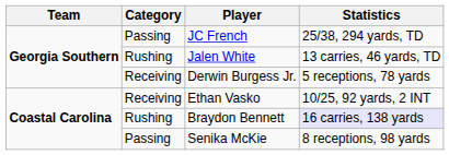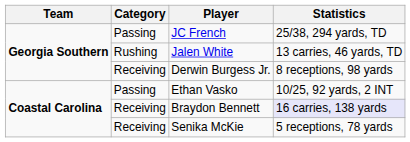Derwin Burgess Jr. | Statistics: 5 receptions, 78 yards -> 8 receptions, 98 yards
Ethan Vasko | Category: Receiving -> Passing
Braydon Bennett | Category: Rushing -> Receiving
Senika McKie | Category: Passing -> Receiving
Senika McKie | Statistics: 8 receptions, 98 yards -> 5 receptions, 78 yards
